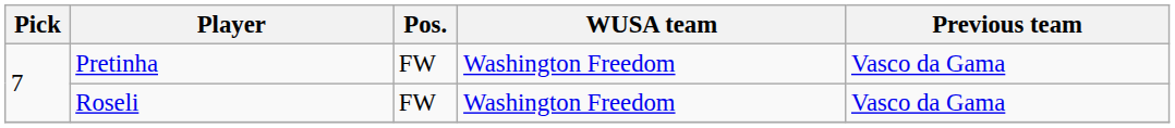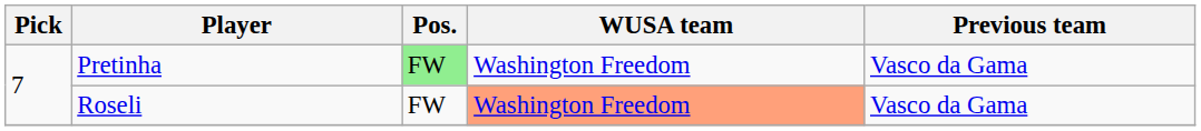Pretinha | Pos.: no background -> lightgreen background
Roseli | WUSA team: no background -> lightsalmon background
